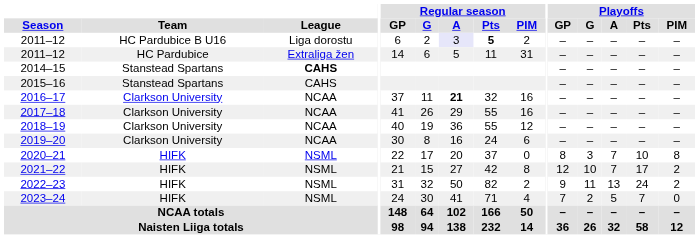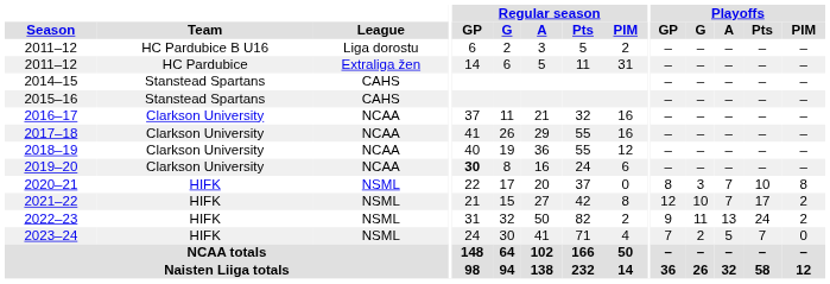2011–12 / HC Pardubice B U16 | Regular season / A: lavender background -> no background
2011–12 / HC Pardubice B U16 | Regular season / Pts: bold -> normal
2014–15 | League: bold -> normal
2016–17 | Regular season / A: bold -> normal
2019–20 | Regular season / GP: normal -> bold
